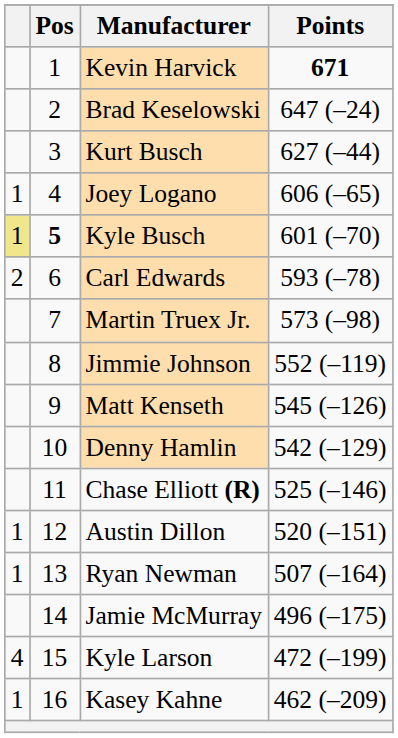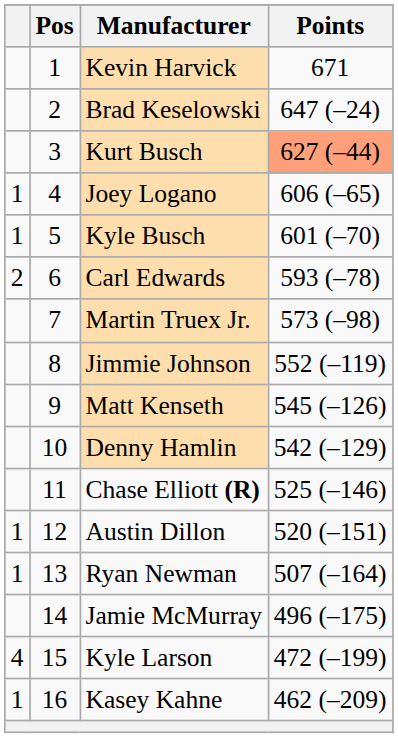Kevin Harvick | Points: bold -> normal
Kurt Busch | Points: no background -> lightsalmon background
Kyle Busch | column 1: khaki background -> no background
Kyle Busch | Pos: bold -> normal
